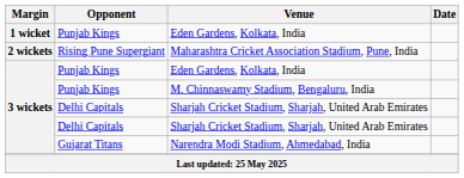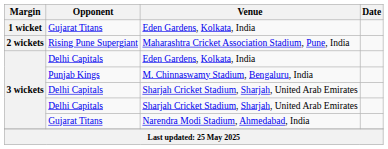1 wicket / Eden Gardens, Kolkata, India | Opponent: Punjab Kings -> Gujarat Titans
3 wickets / Eden Gardens, Kolkata, India | Opponent: Punjab Kings -> Delhi Capitals
